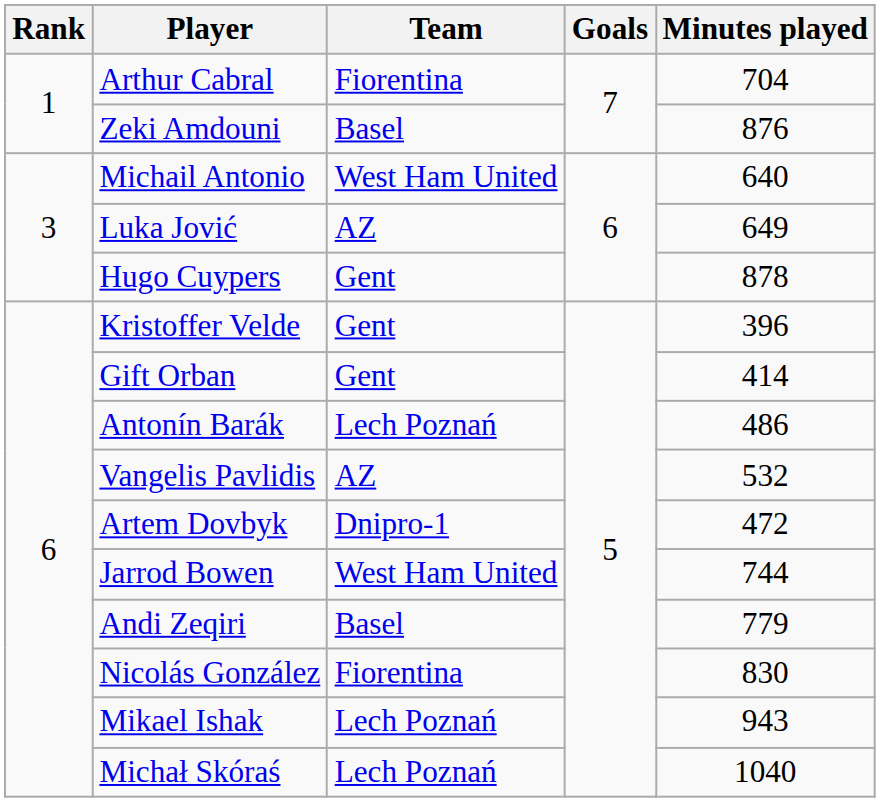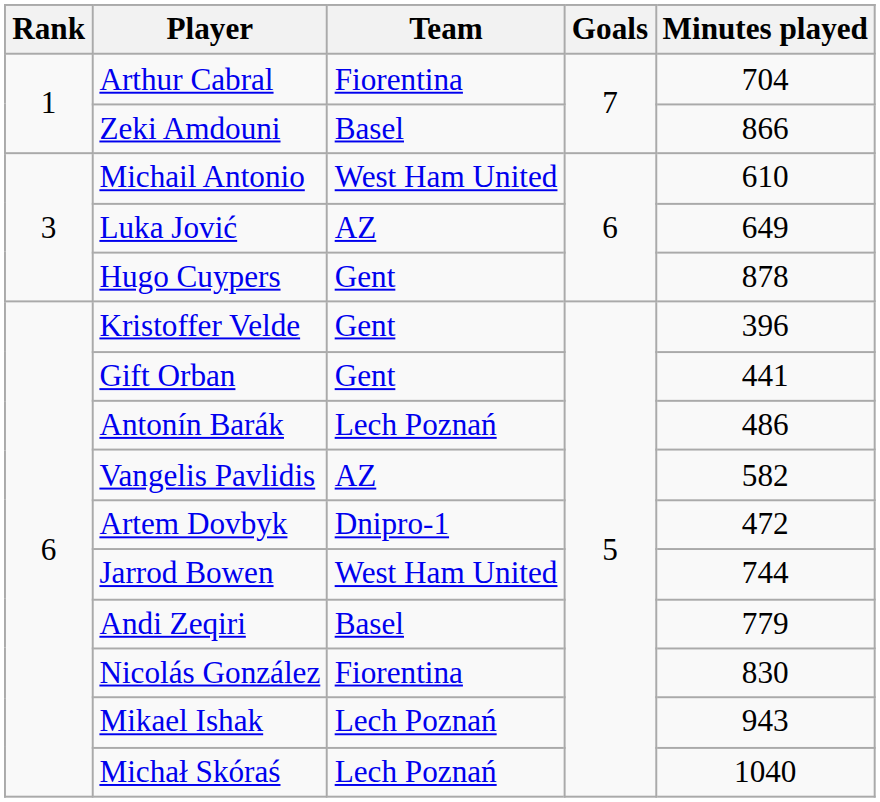Zeki Amdouni | Minutes played: 876 -> 866
Michail Antonio | Minutes played: 640 -> 610
Gift Orban | Minutes played: 414 -> 441
Vangelis Pavlidis | Minutes played: 532 -> 582
